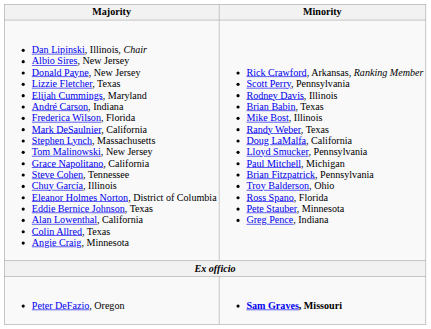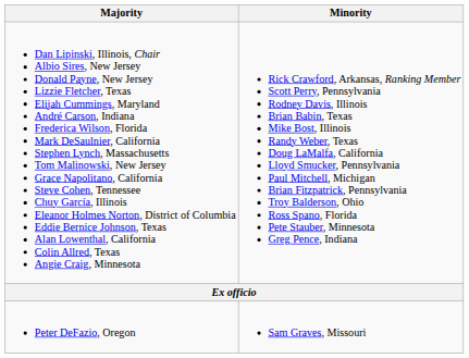Peter DeFazio, Oregon | Minority: bold -> normal
